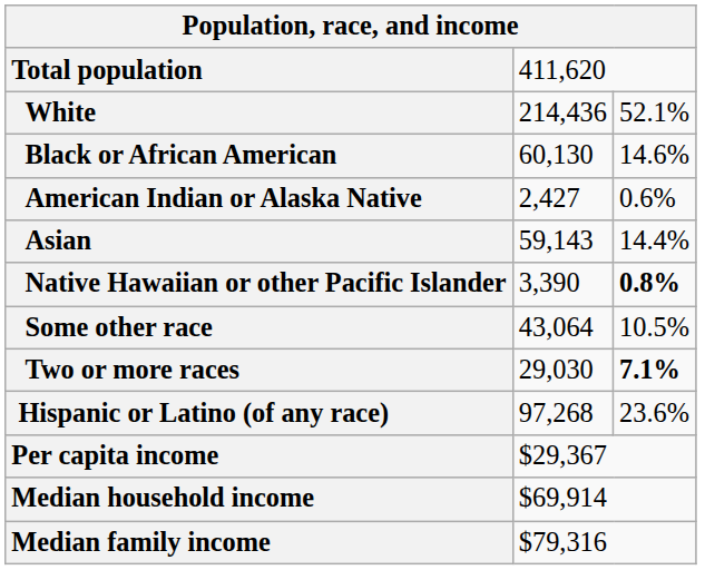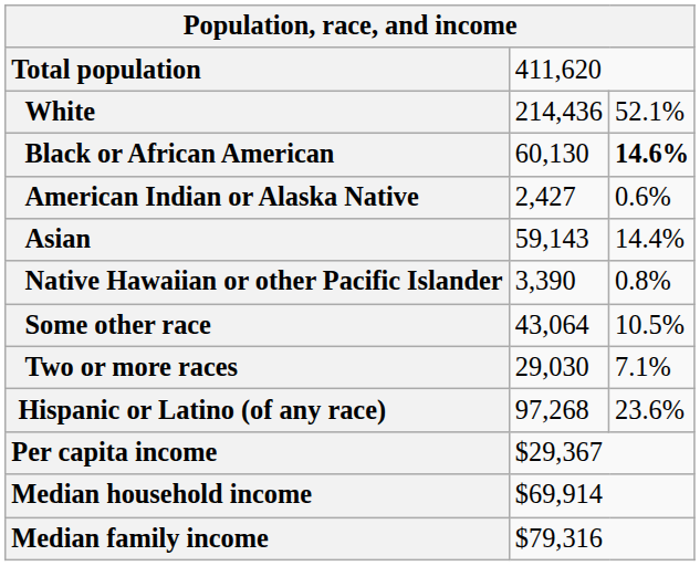Black or African American | column 3: normal -> bold
Native Hawaiian or other Pacific Islander | column 3: bold -> normal
Two or more races | column 3: bold -> normal
